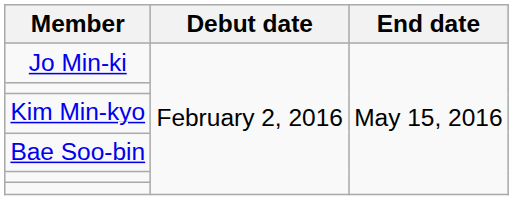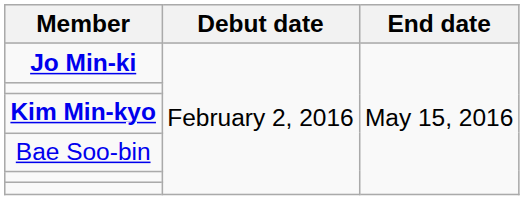Jo Min-ki | Member: normal -> bold
Kim Min-kyo | Member: normal -> bold
